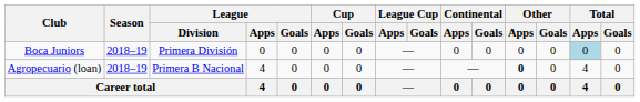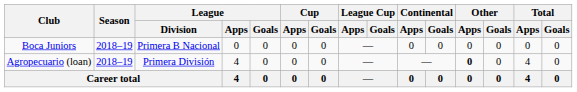Boca Juniors | League / Division: Primera División -> Primera B Nacional
Boca Juniors | Total / Apps: lightblue background -> no background
Agropecuario (loan) | League / Division: Primera B Nacional -> Primera División
